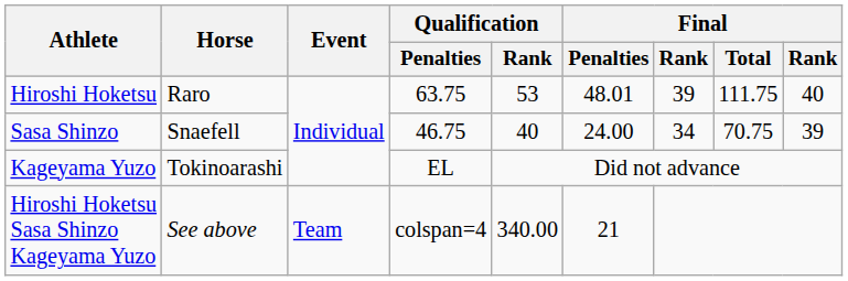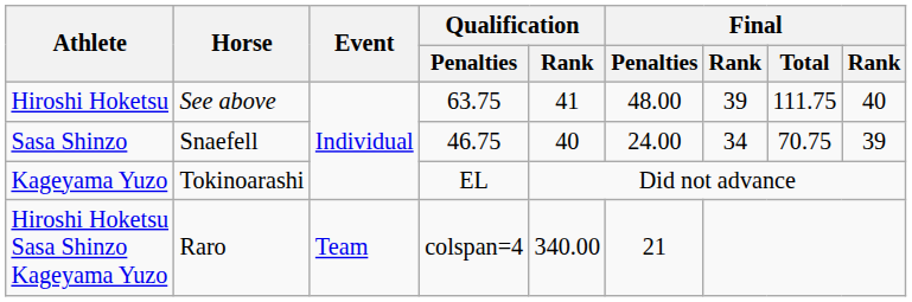Hiroshi Hoketsu | Horse: Raro -> See above
Hiroshi Hoketsu | Qualification / Rank: 53 -> 41
Hiroshi Hoketsu | Final / Penalties: 48.01 -> 48.00
Hiroshi Hoketsu Sasa Shinzo Kageyama Yuzo | Horse: See above -> Raro
